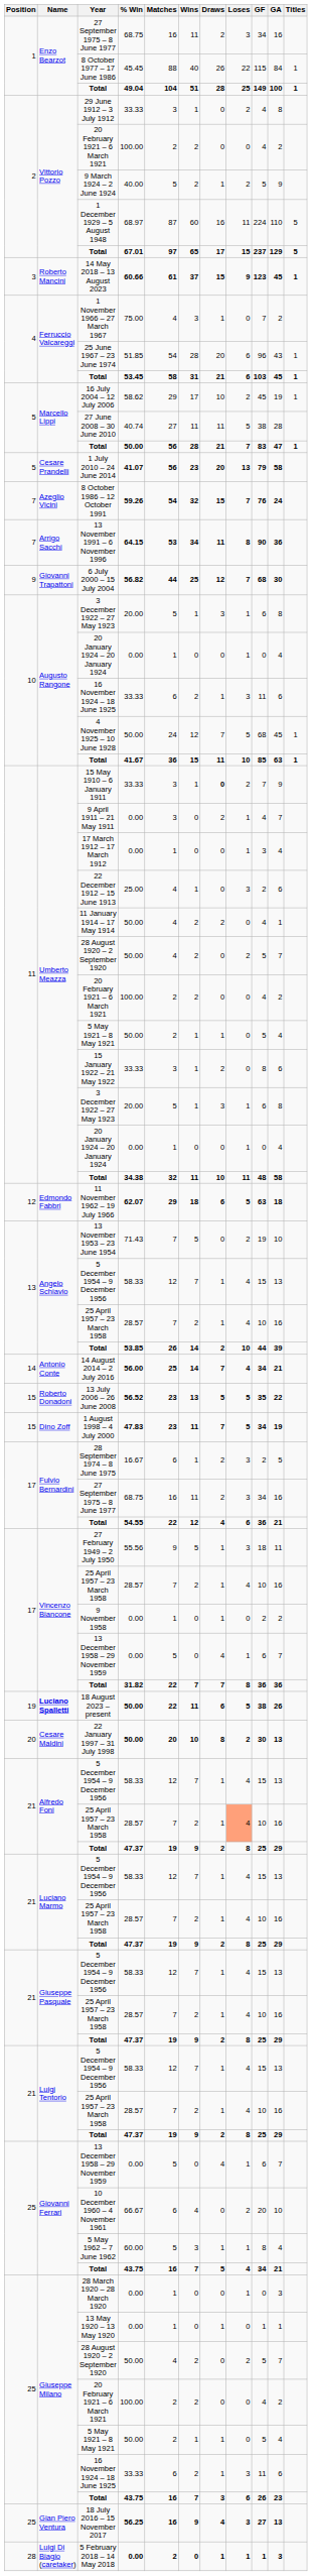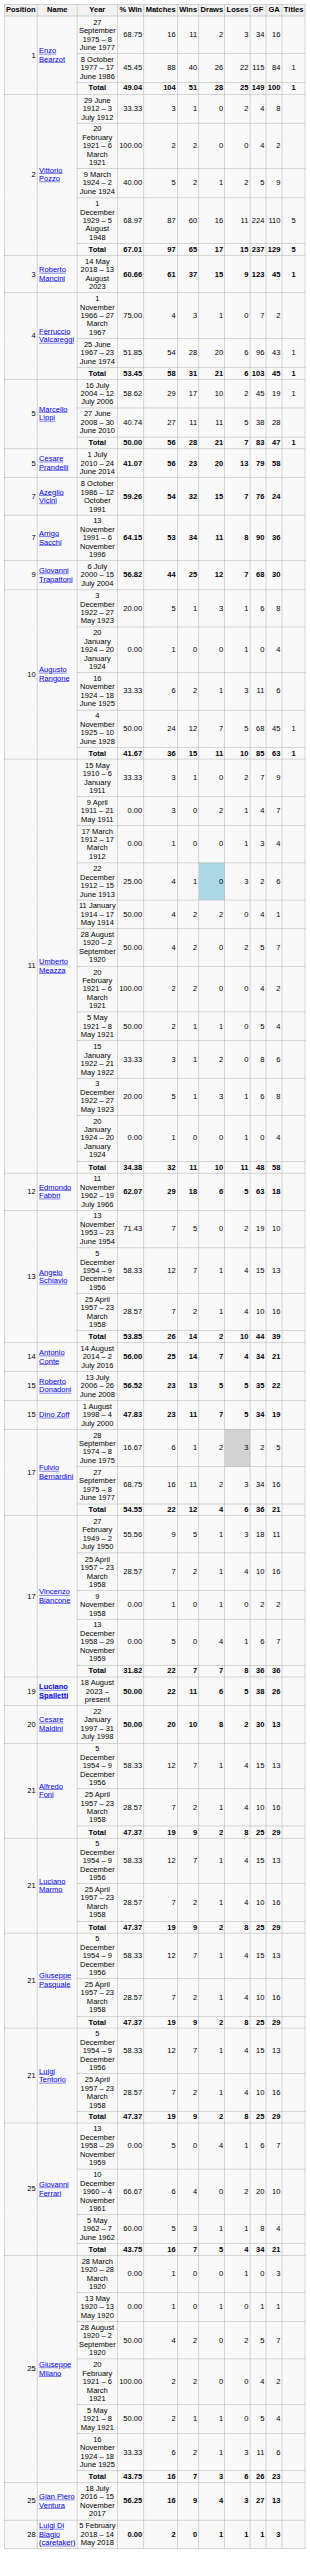15 May 1910 – 6 January 1911 | Draws: bold -> normal
22 December 1912 – 15 June 1913 | Draws: no background -> lightblue background
28 September 1974 – 8 June 1975 | Loses: no background -> lightgrey background
Alfredo Foni / 25 April 1957 – 23 March 1958 | Loses: lightsalmon background -> no background
